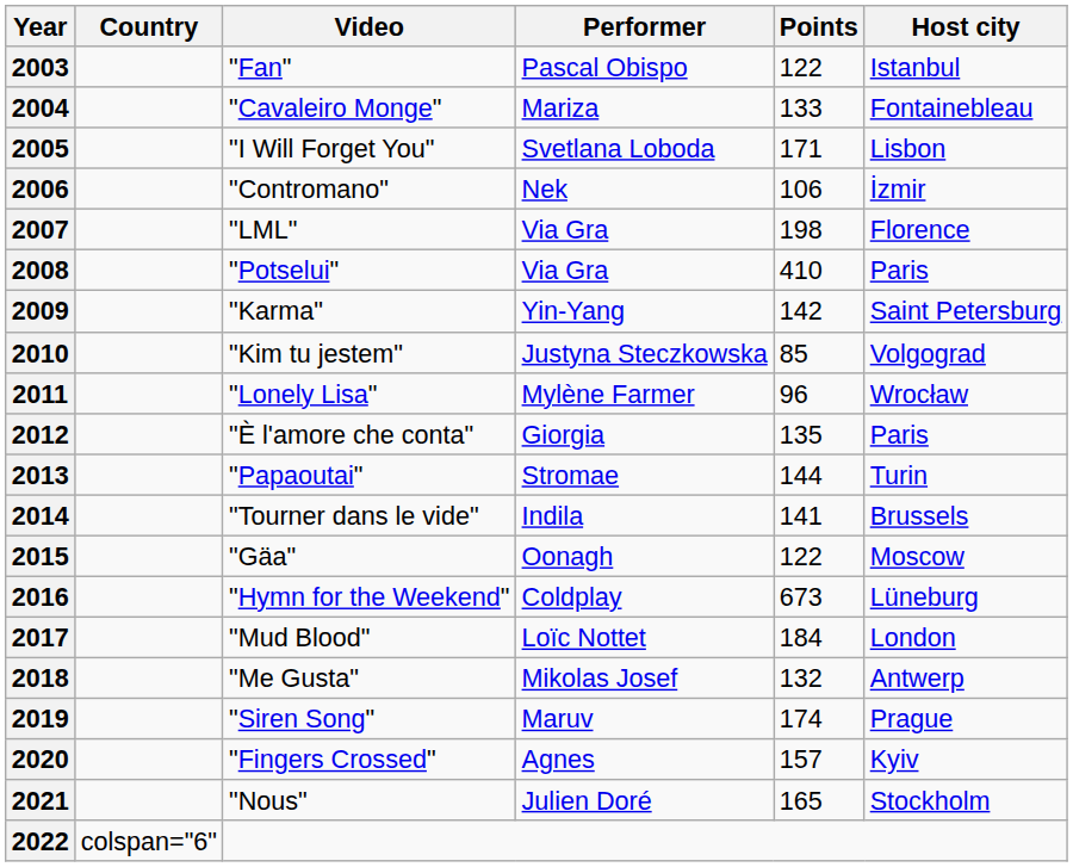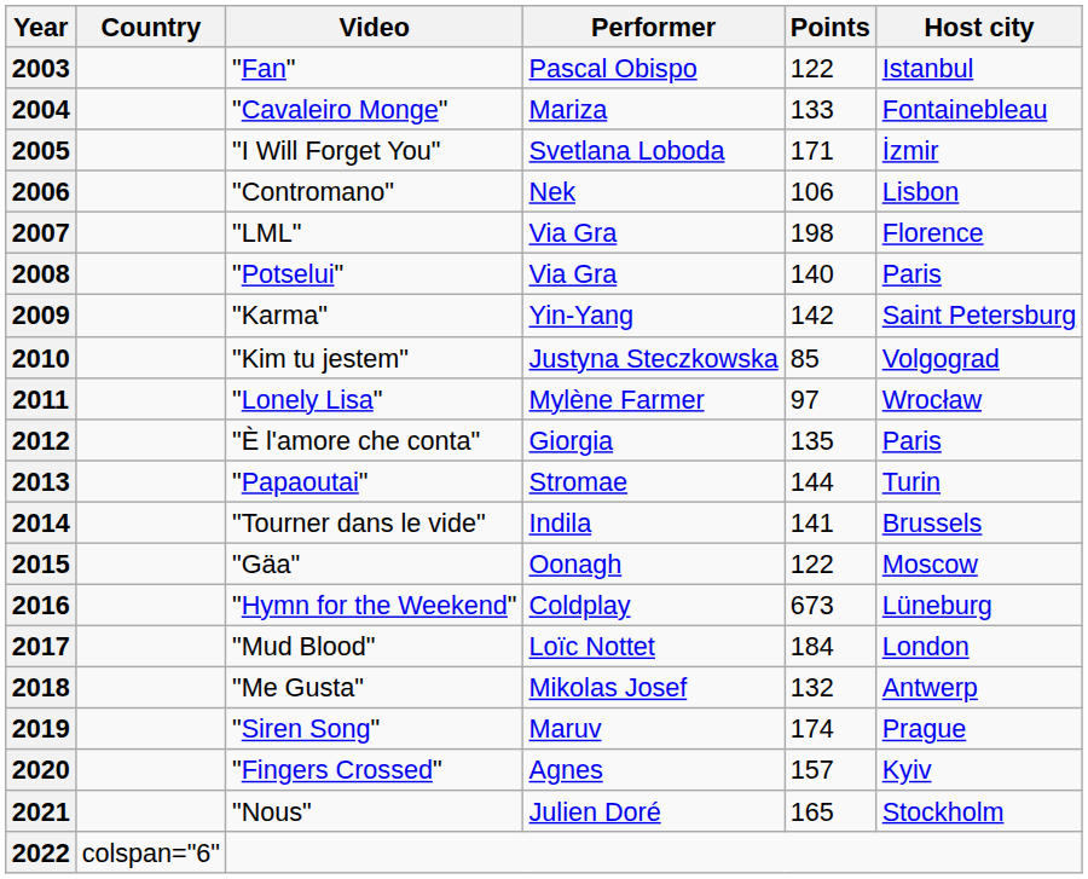2005 | Host city: Lisbon -> İzmir
2006 | Host city: İzmir -> Lisbon
2008 | Points: 410 -> 140
2011 | Points: 96 -> 97
